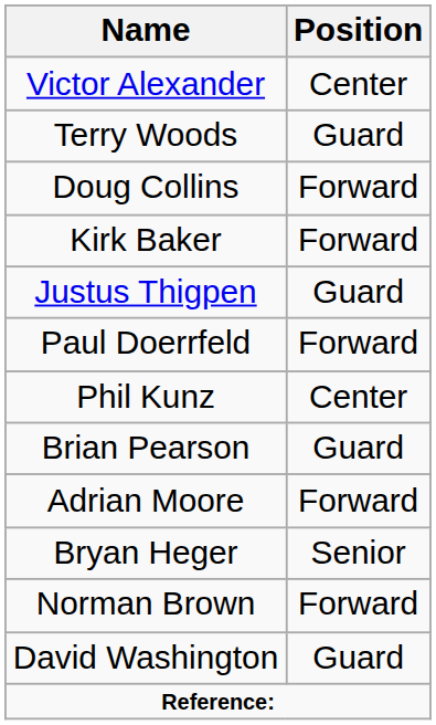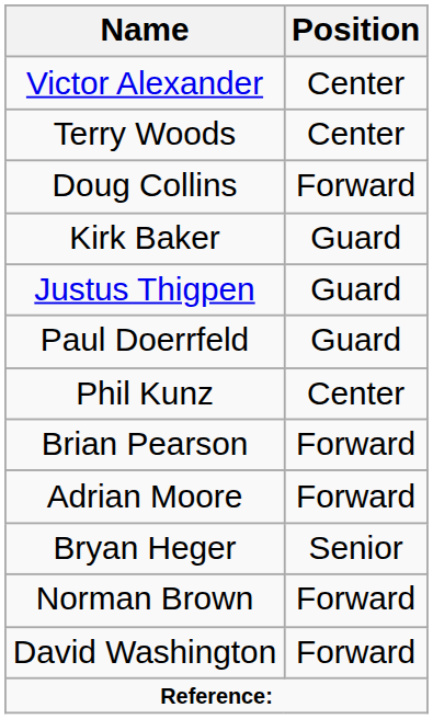Terry Woods | Position: Guard -> Center
Kirk Baker | Position: Forward -> Guard
Paul Doerrfeld | Position: Forward -> Guard
Brian Pearson | Position: Guard -> Forward
David Washington | Position: Guard -> Forward
